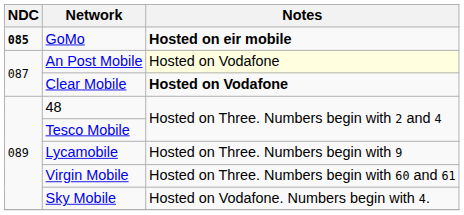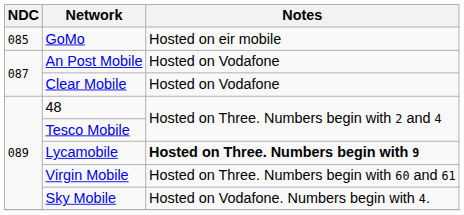GoMo | NDC: bold -> normal
GoMo | Notes: bold -> normal
An Post Mobile | Notes: lightyellow background -> no background
Clear Mobile | Notes: bold -> normal
Lycamobile | Notes: normal -> bold
